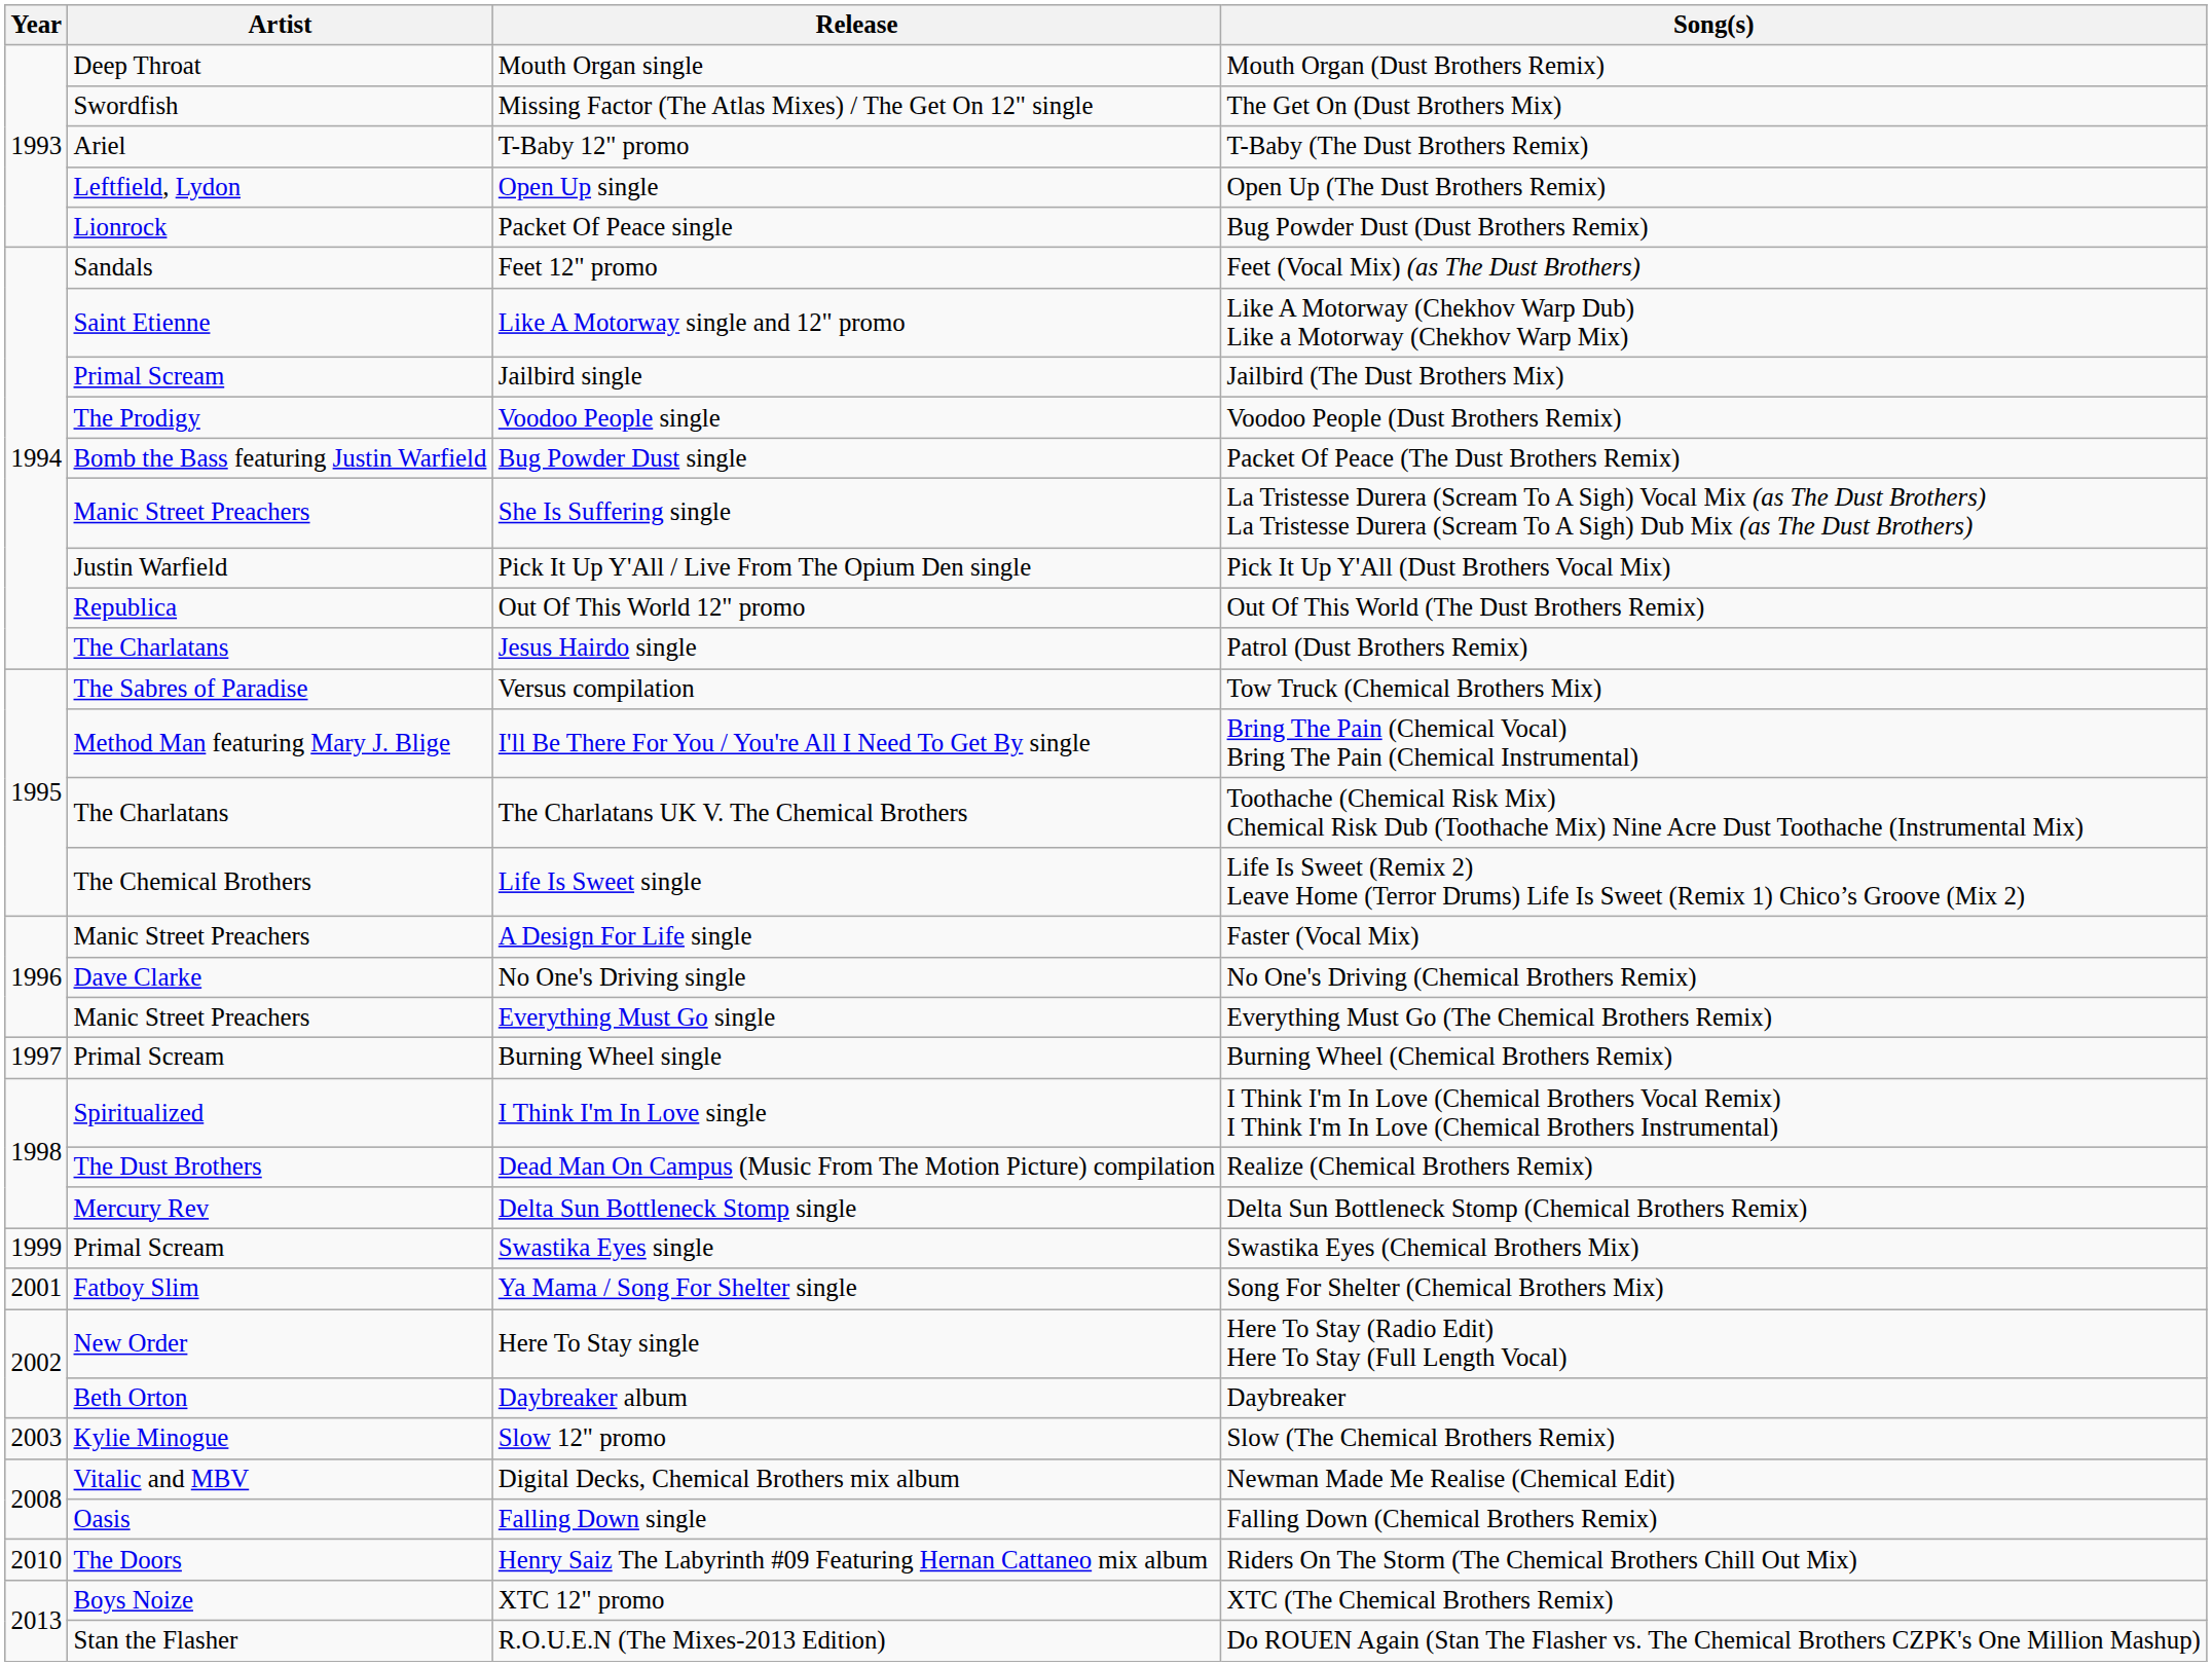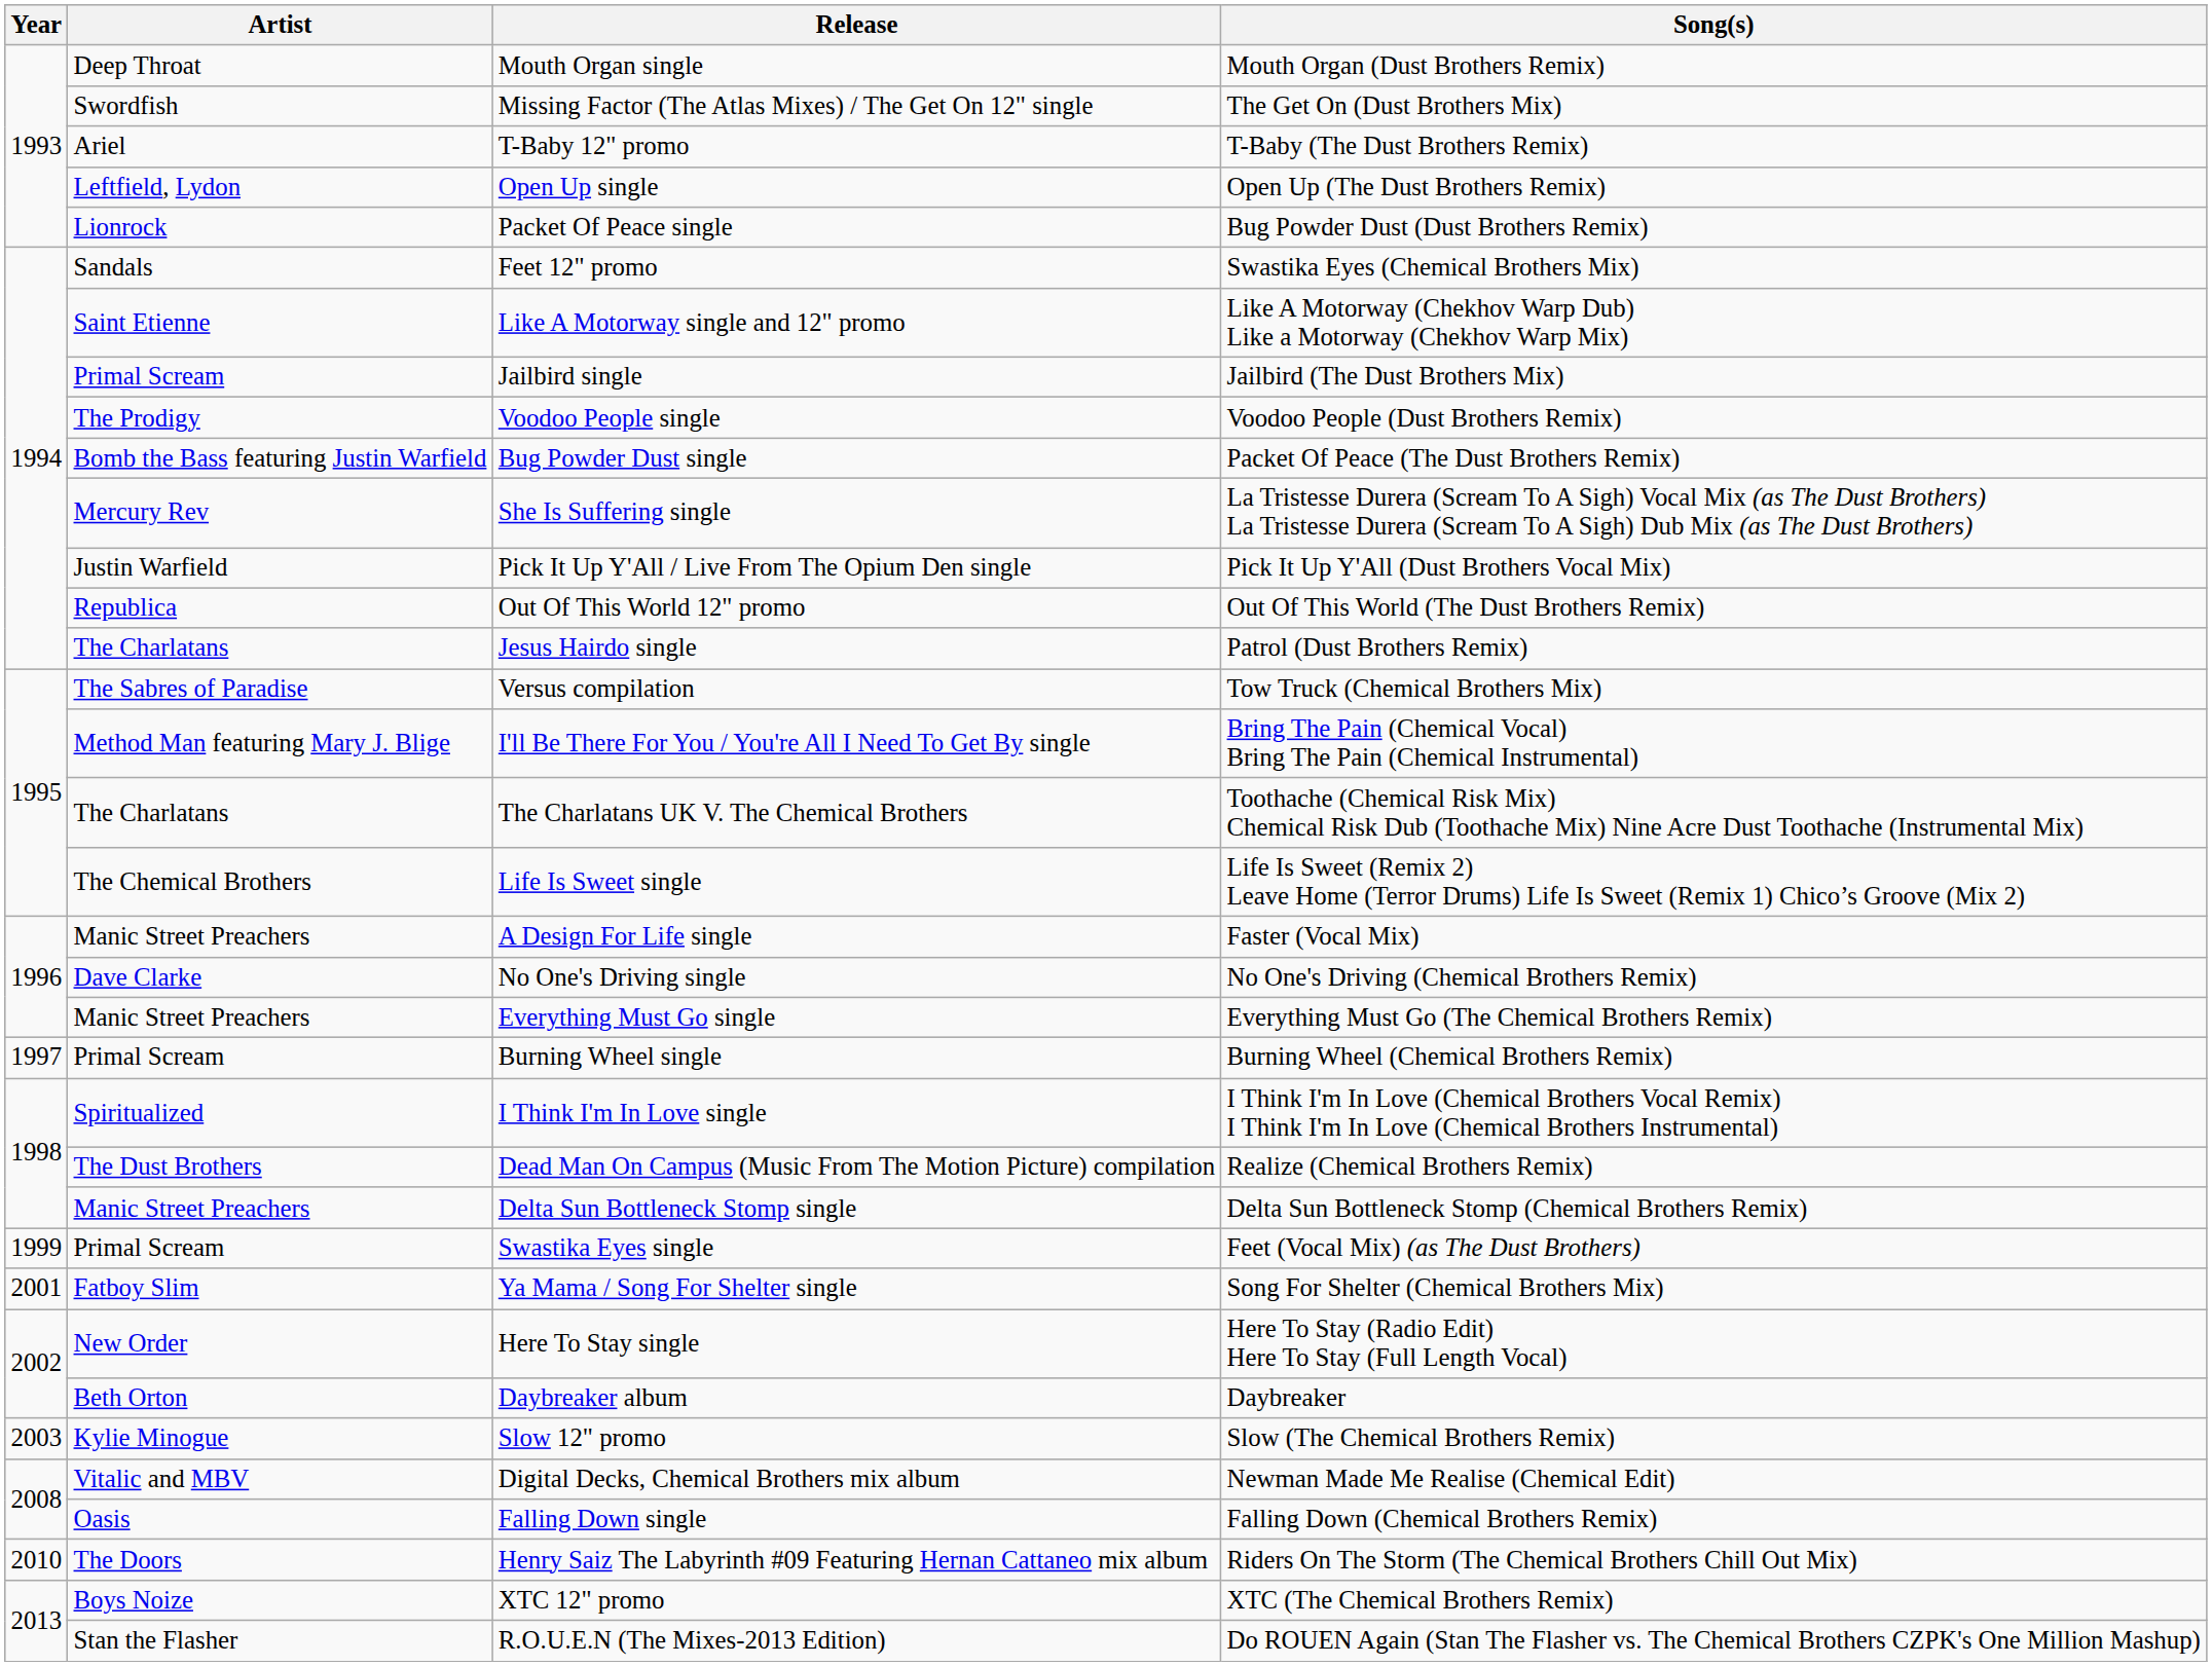Feet 12" promo | Song(s): Feet (Vocal Mix) (as The Dust Brothers) -> Swastika Eyes (Chemical Brothers Mix)
She Is Suffering single | Artist: Manic Street Preachers -> Mercury Rev
Delta Sun Bottleneck Stomp single | Artist: Mercury Rev -> Manic Street Preachers
Swastika Eyes single | Song(s): Swastika Eyes (Chemical Brothers Mix) -> Feet (Vocal Mix) (as The Dust Brothers)
